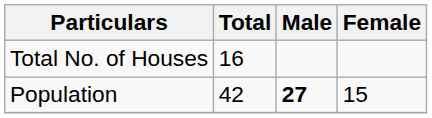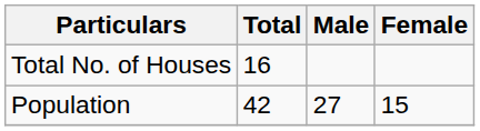Population | Male: bold -> normal
